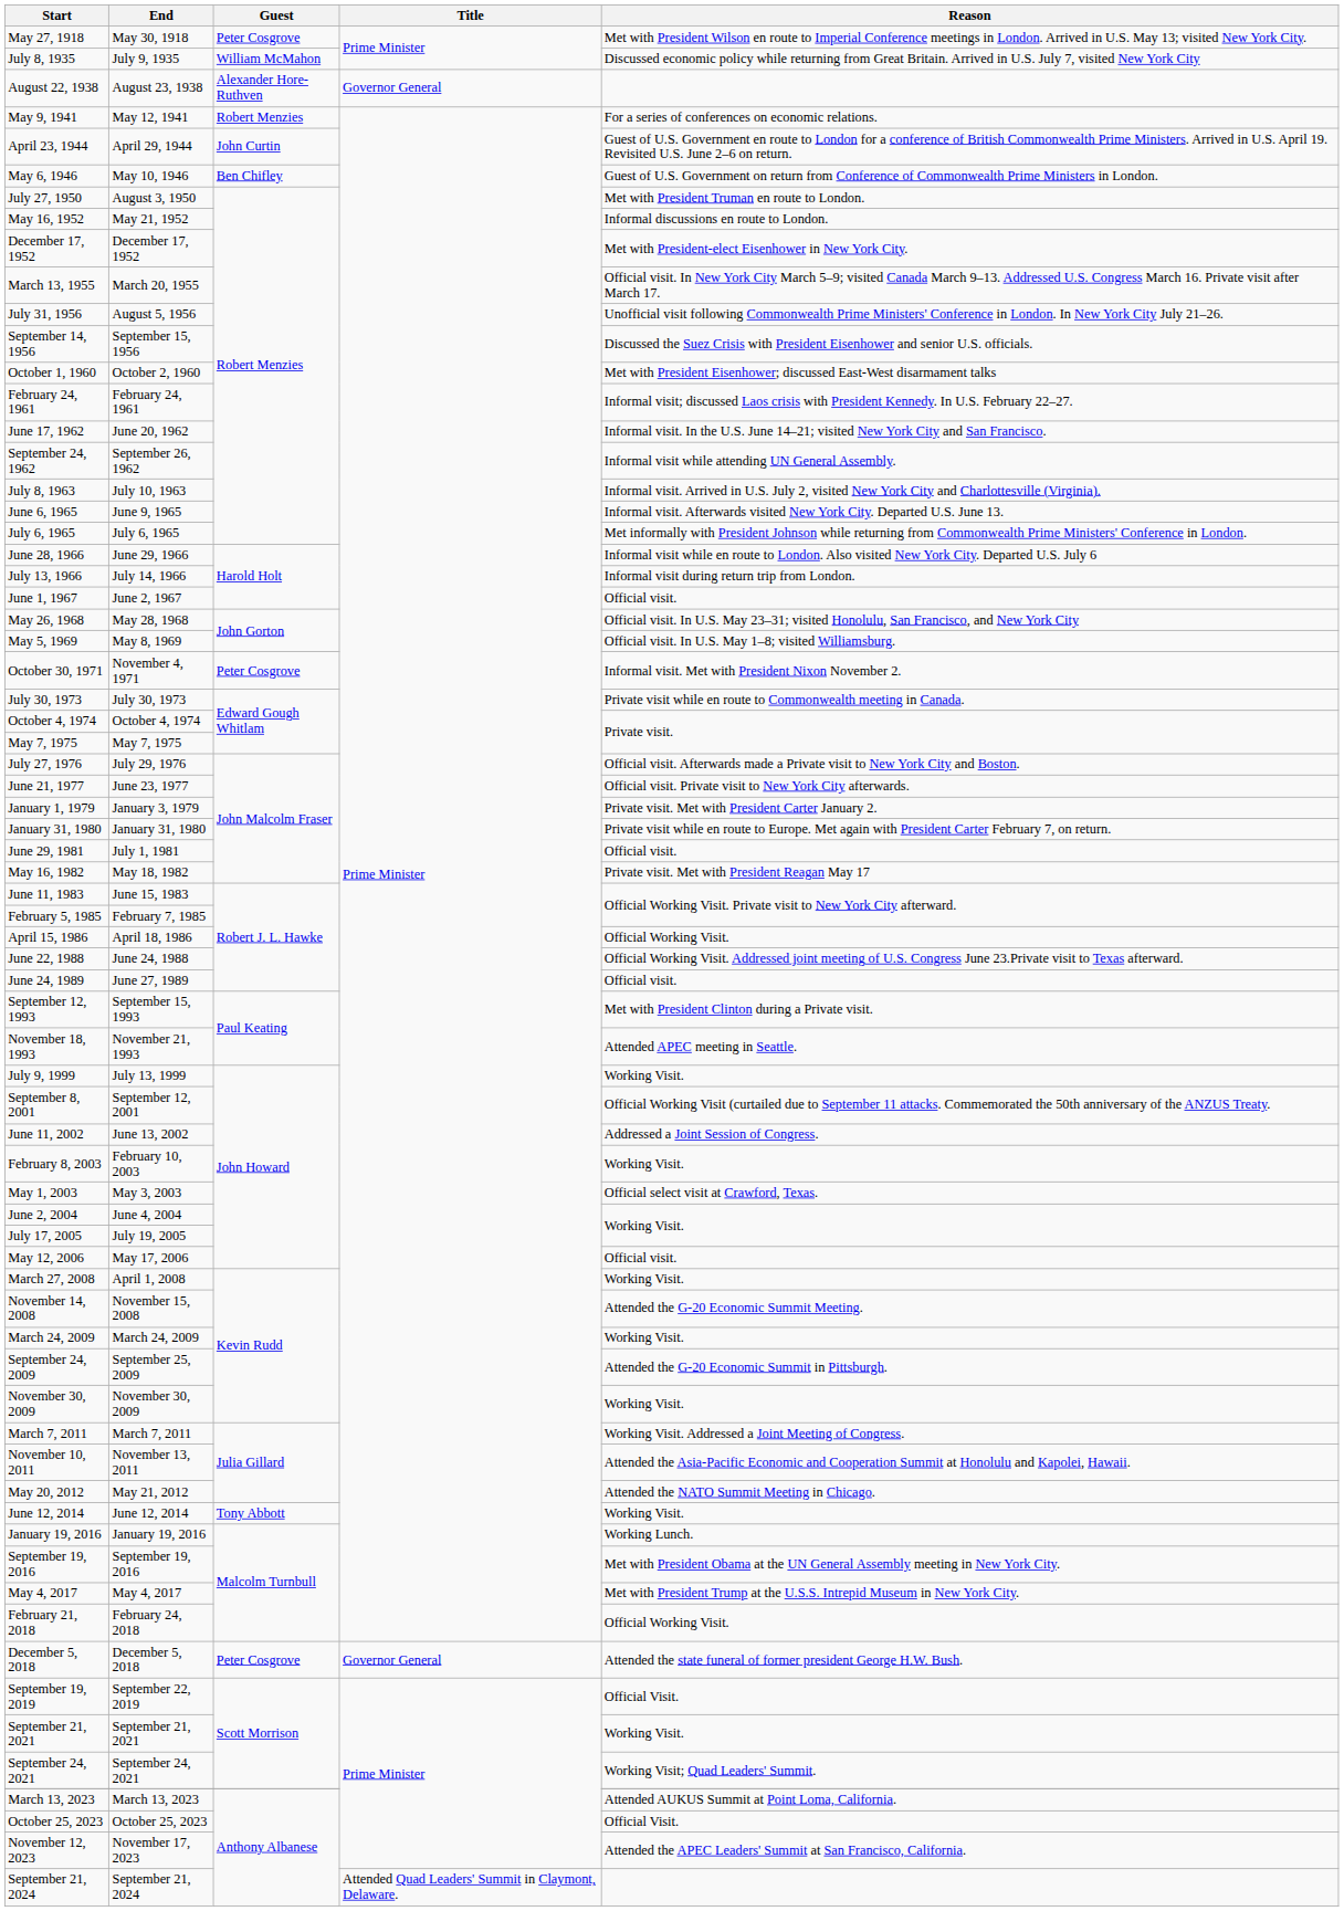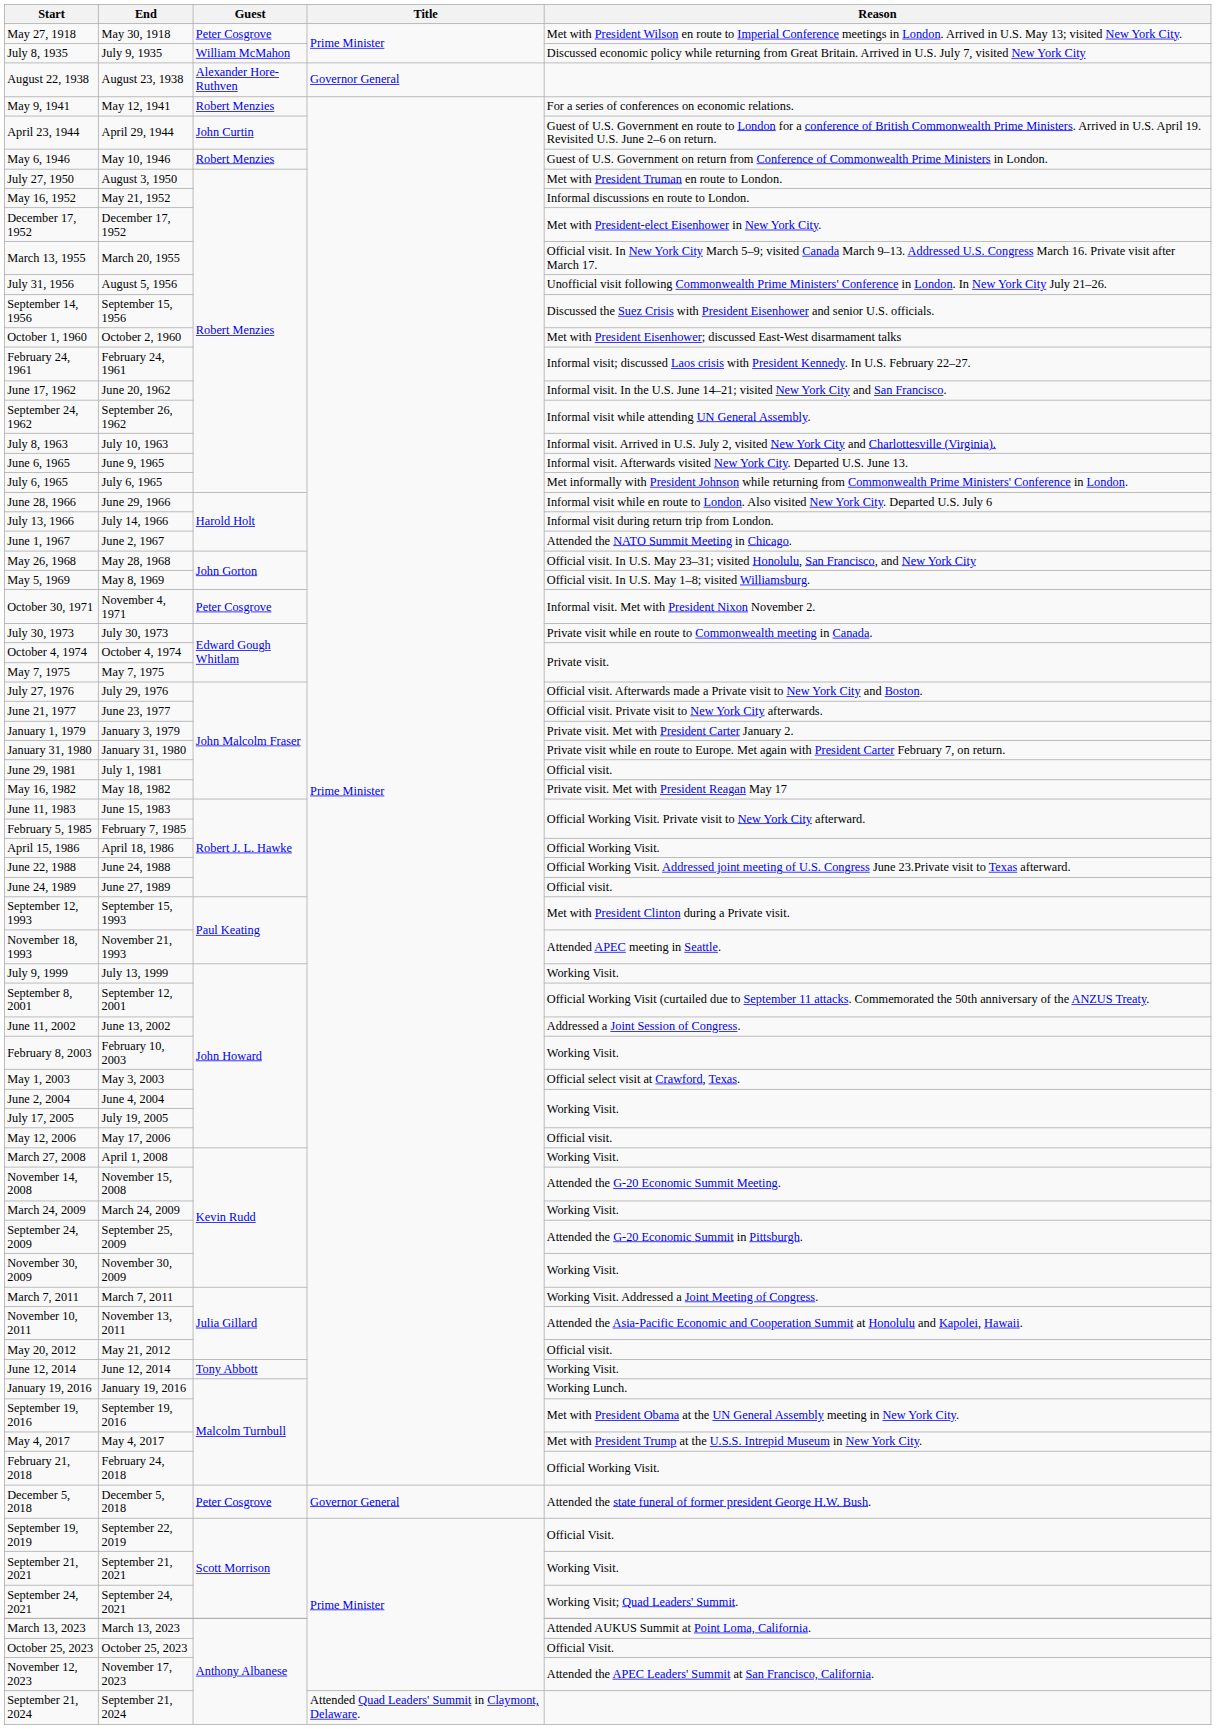May 6, 1946 | Guest: Ben Chifley -> Robert Menzies
June 1, 1967 | Reason: Official visit. -> Attended the NATO Summit Meeting in Chicago.
May 20, 2012 | Reason: Attended the NATO Summit Meeting in Chicago. -> Official visit.
